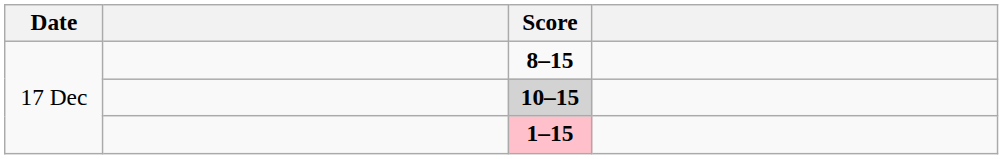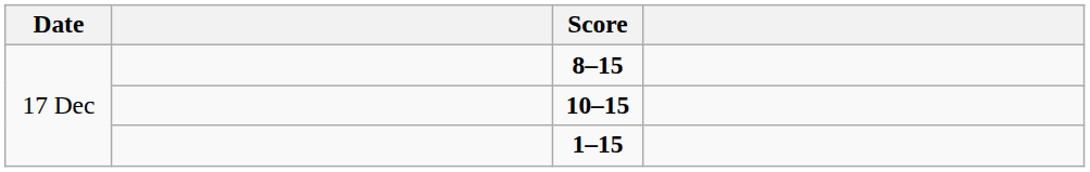10–15 | Score: lightgrey background -> no background
1–15 | Score: pink background -> no background
